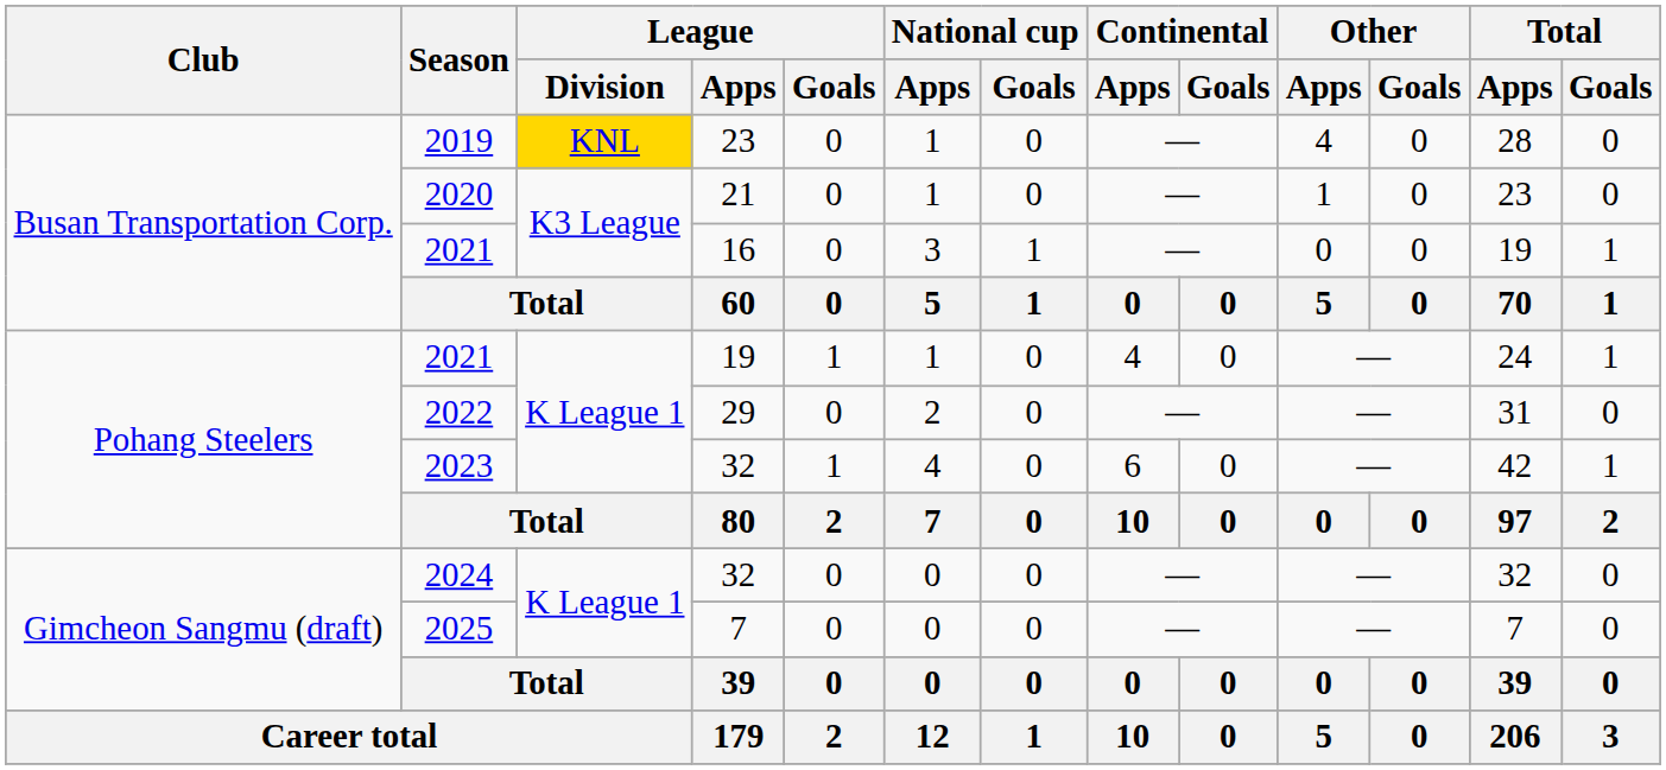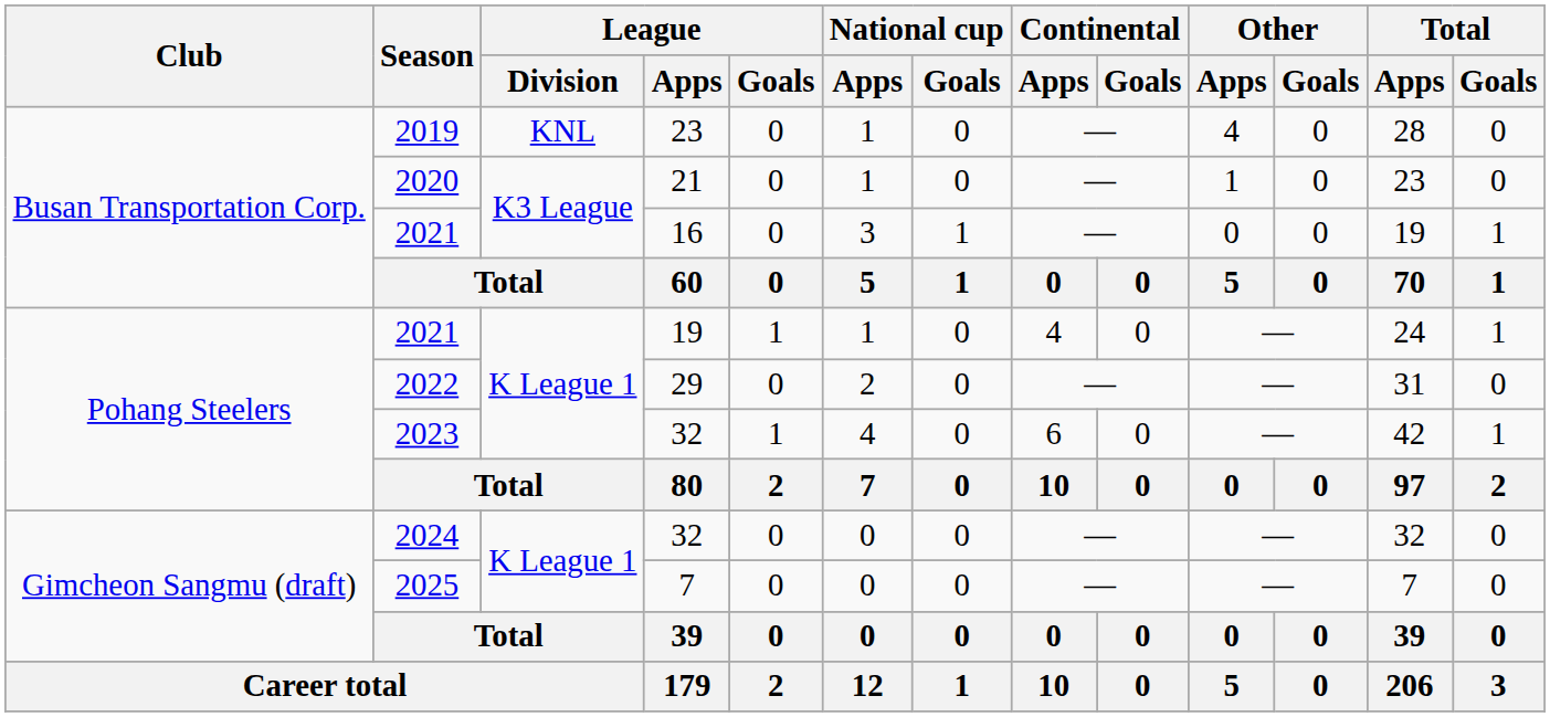2019 | League / Division: gold background -> no background
